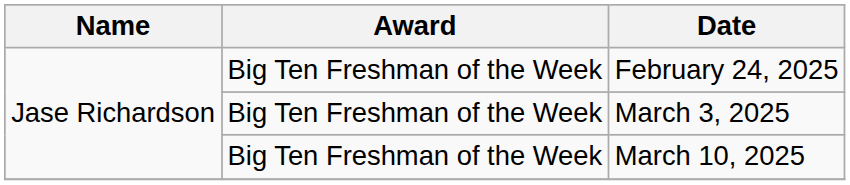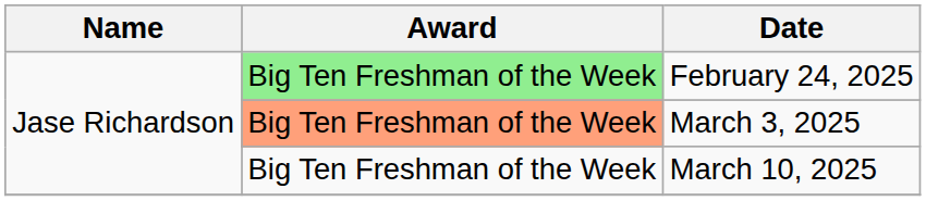February 24, 2025 | Award: no background -> lightgreen background
March 3, 2025 | Award: no background -> lightsalmon background
